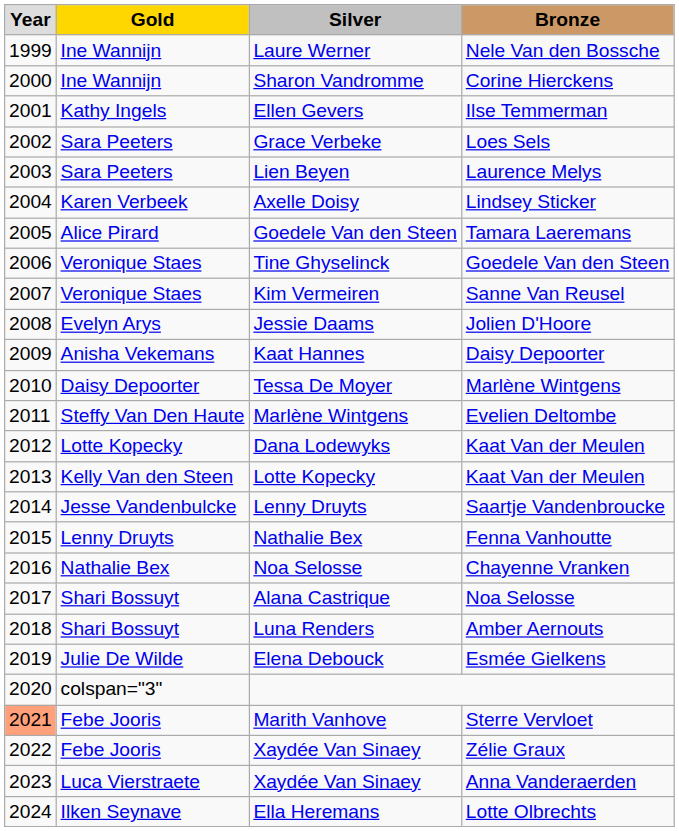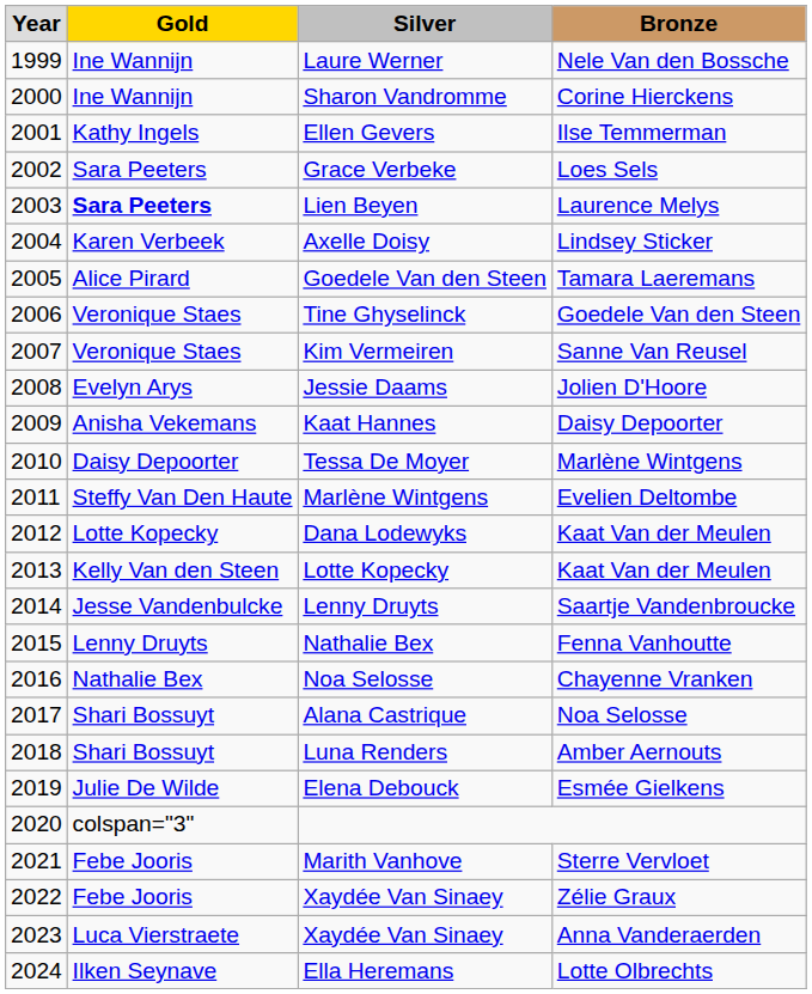Lien Beyen | Gold: normal -> bold
Marith Vanhove | Year: lightsalmon background -> no background
